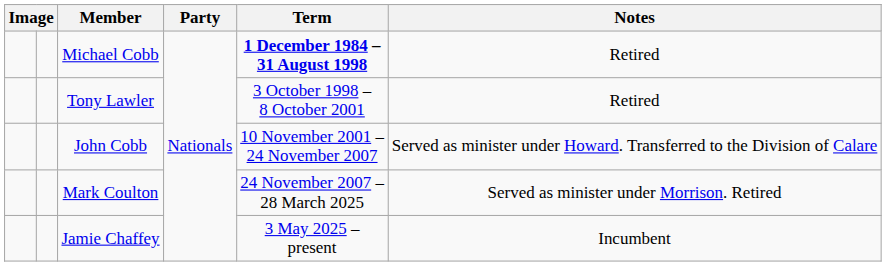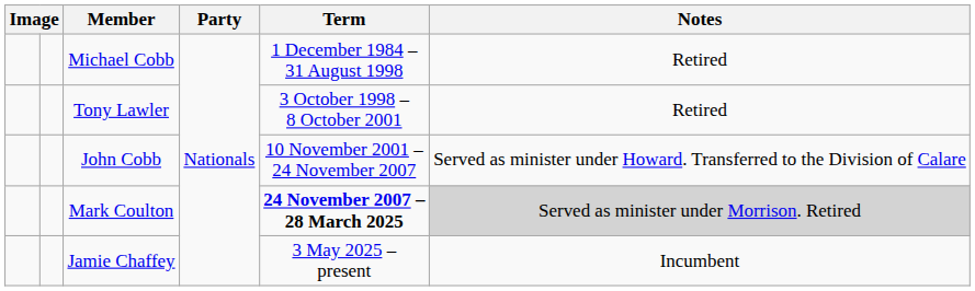Michael Cobb | Term: bold -> normal
Mark Coulton | Term: normal -> bold
Mark Coulton | Notes: no background -> lightgrey background
